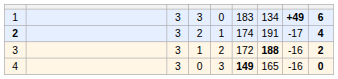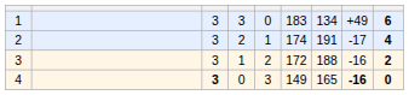row 2 | column 8: bold -> normal
row 3 | column 1: bold -> normal
row 4 | column 7: bold -> normal
row 5 | column 3: normal -> bold
row 5 | column 6: bold -> normal
row 5 | column 8: normal -> bold
